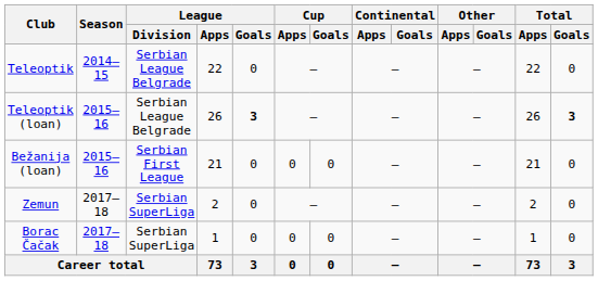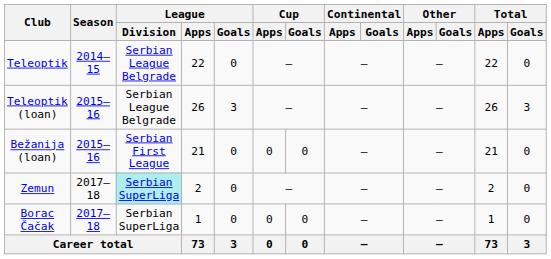Teleoptik (loan) | League / Goals: bold -> normal
Teleoptik (loan) | Total / Goals: bold -> normal
Zemun | League / Division: no background -> paleturquoise background
